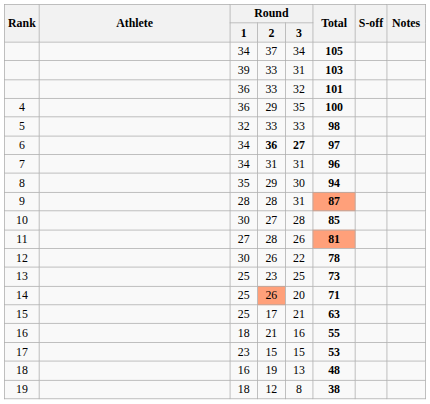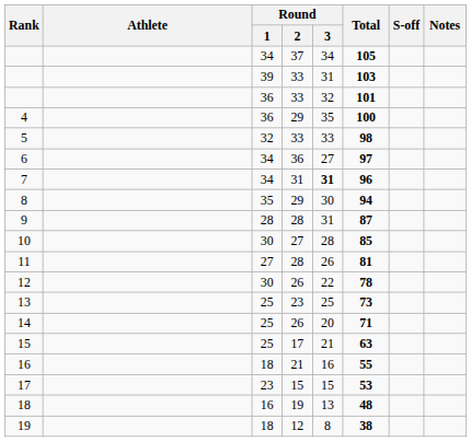6 | Round / 2: bold -> normal
6 | Round / 3: bold -> normal
7 | Round / 3: normal -> bold
9 | Total: lightsalmon background -> no background
11 | Total: lightsalmon background -> no background
14 | Round / 2: lightsalmon background -> no background
